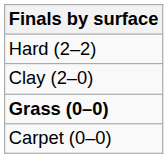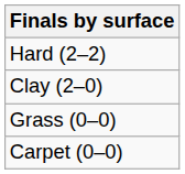row 4 | column 1: bold -> normal
